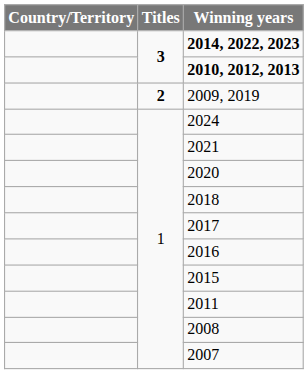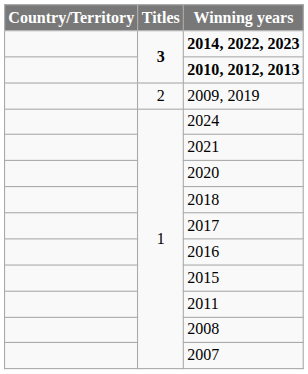2009, 2019 | Titles: bold -> normal
